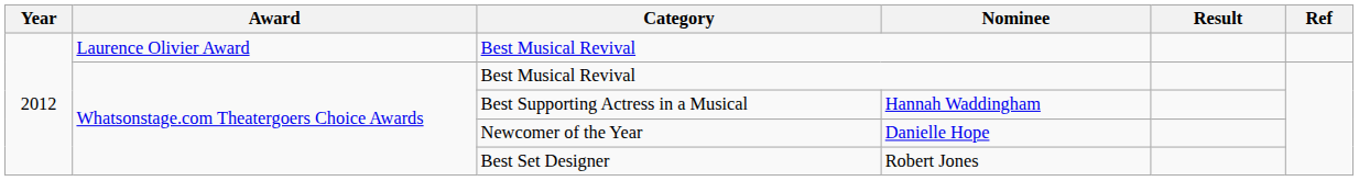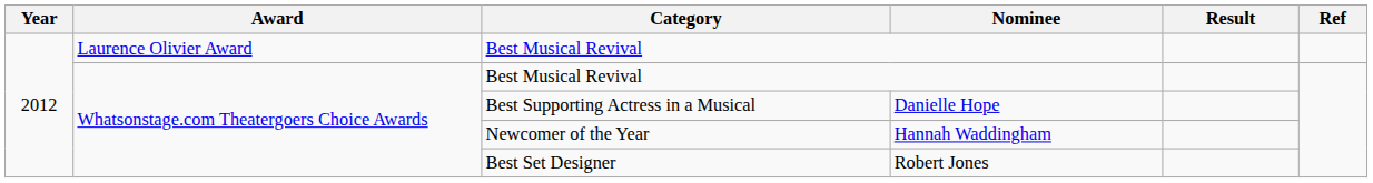Best Supporting Actress in a Musical | Nominee: Hannah Waddingham -> Danielle Hope
Newcomer of the Year | Nominee: Danielle Hope -> Hannah Waddingham
